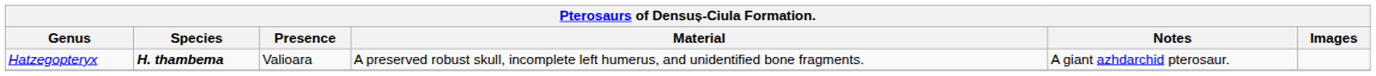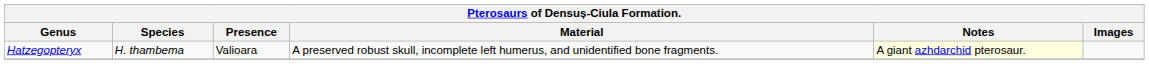Hatzegopteryx | Species: bold -> normal
Hatzegopteryx | Notes: no background -> lightyellow background
